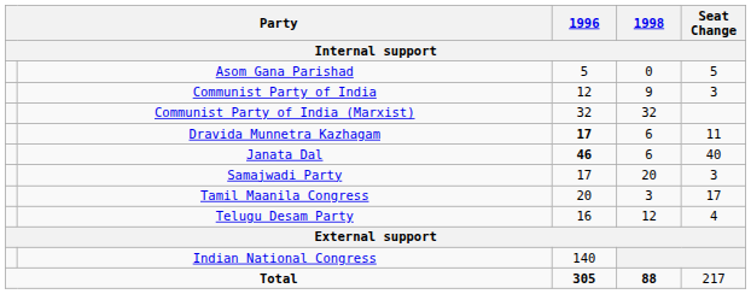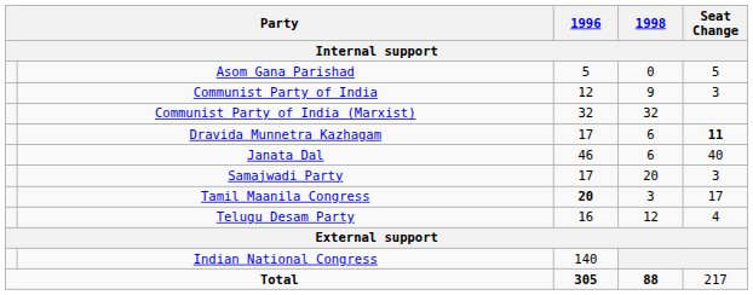Dravida Munnetra Kazhagam | 1996: bold -> normal
Dravida Munnetra Kazhagam | Seat Change: normal -> bold
Janata Dal | 1996: bold -> normal
Tamil Maanila Congress | 1996: normal -> bold
